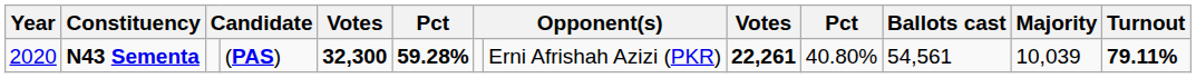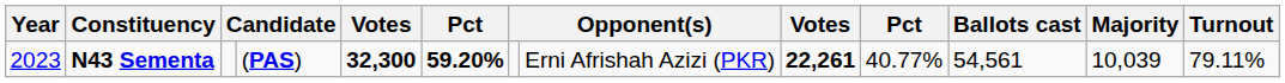N43 Sementa | Year: 2020 -> 2023
N43 Sementa | column 6: 59.28% -> 59.20%
N43 Sementa | column 10: 40.80% -> 40.77%
N43 Sementa | Turnout: bold -> normal
